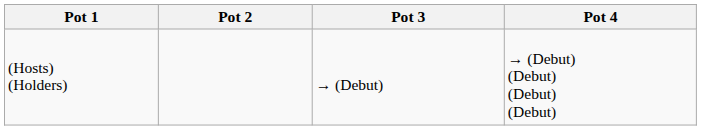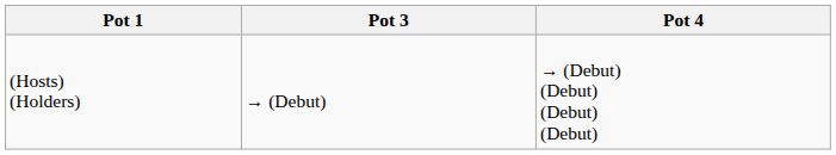- column: Pot 2
